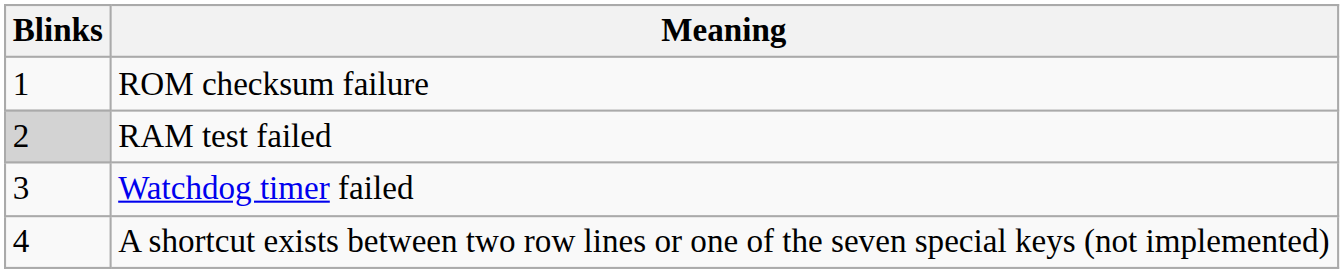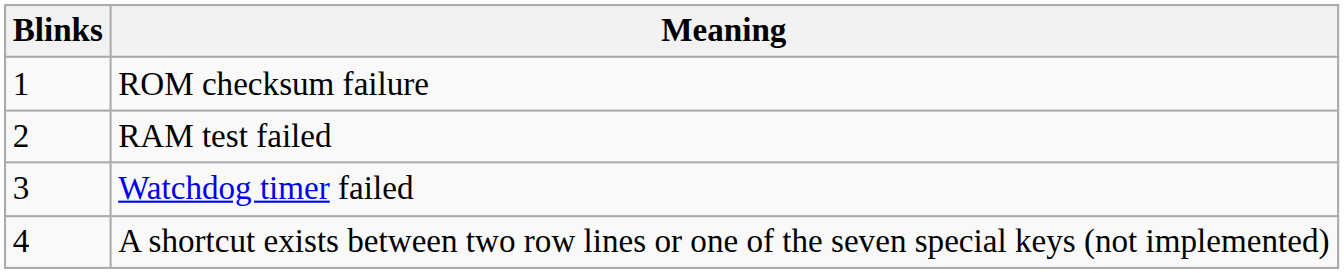RAM test failed | Blinks: lightgrey background -> no background
